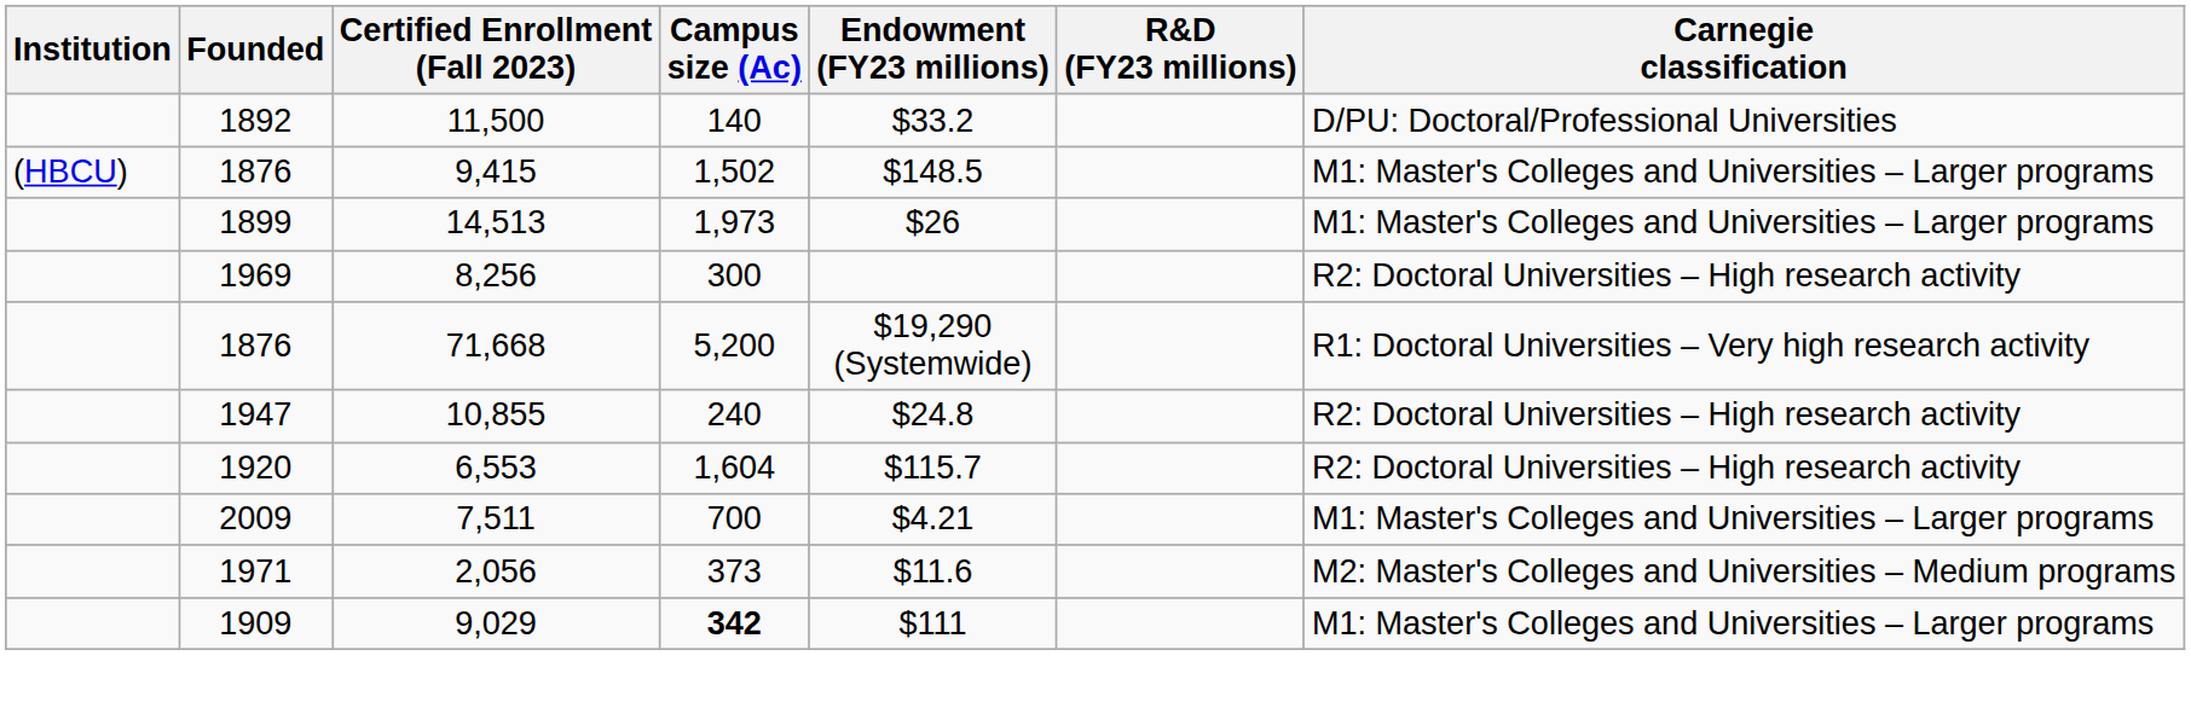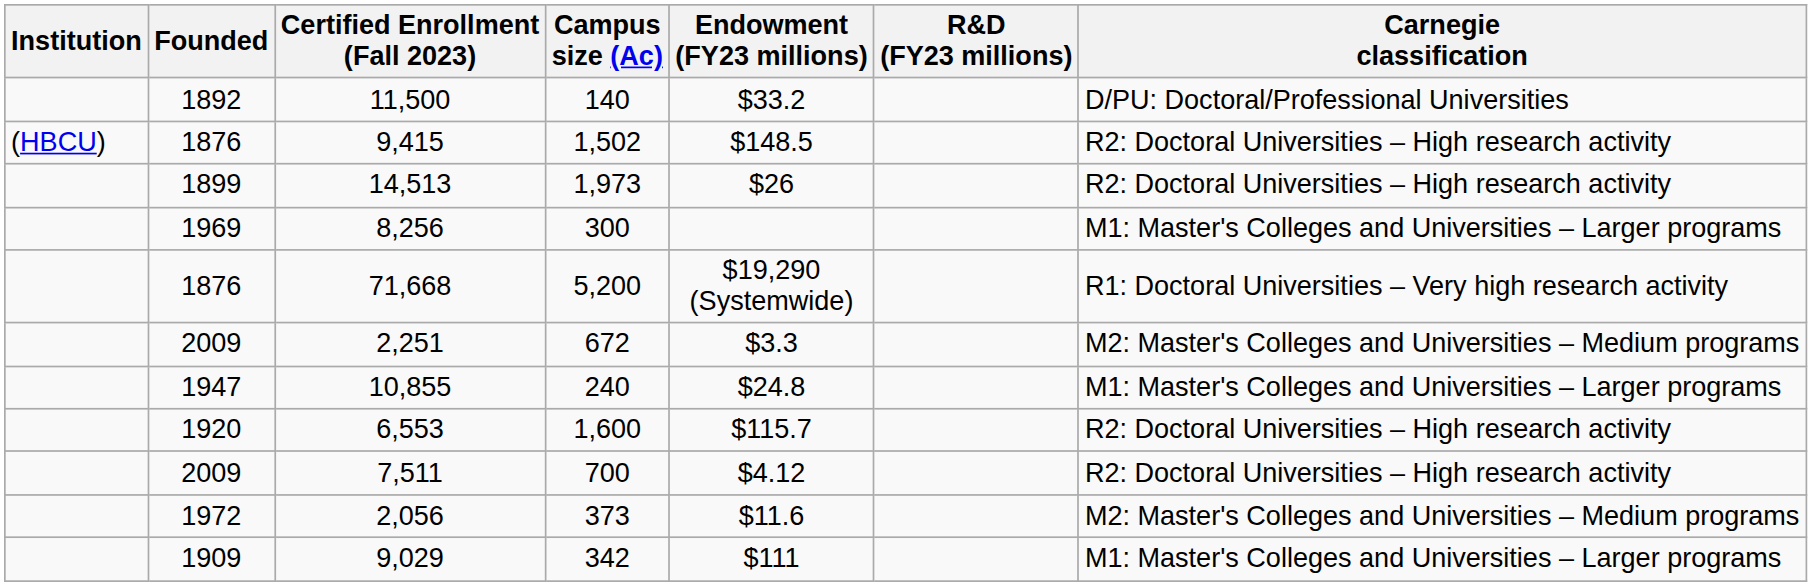9,415 | Carnegie classification: M1: Master's Colleges and Universities – Larger programs -> R2: Doctoral Universities – High research activity
14,513 | Carnegie classification: M1: Master's Colleges and Universities – Larger programs -> R2: Doctoral Universities – High research activity
8,256 | Carnegie classification: R2: Doctoral Universities – High research activity -> M1: Master's Colleges and Universities – Larger programs
+ row: 2009 | 2,251 | 672 | $3.3 | M2: Master's Colleges and Universities – Medium programs
10,855 | Carnegie classification: R2: Doctoral Universities – High research activity -> M1: Master's Colleges and Universities – Larger programs
6,553 | Campus size (Ac): 1,604 -> 1,600
7,511 | Endowment (FY23 millions): $4.21 -> $4.12
7,511 | Carnegie classification: M1: Master's Colleges and Universities – Larger programs -> R2: Doctoral Universities – High research activity
2,056 | Founded: 1971 -> 1972
9,029 | Campus size (Ac): bold -> normal
